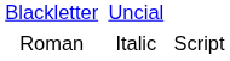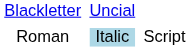Roman | column 2: no background -> lightblue background
